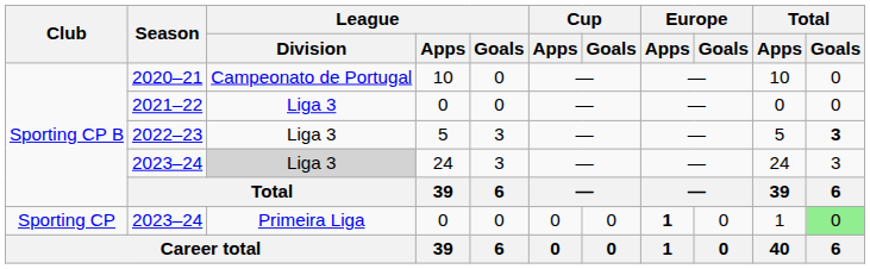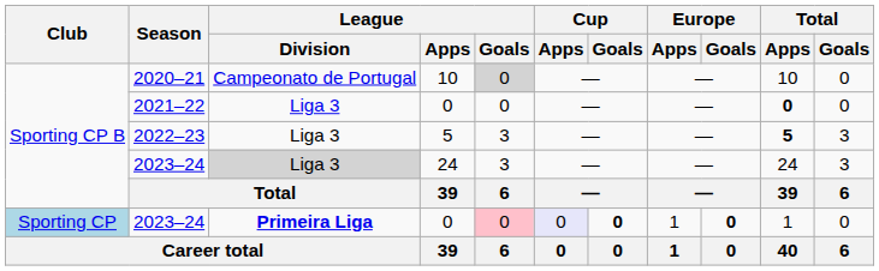2020–21 | League / Goals: no background -> lightgrey background
2021–22 | Total / Apps: normal -> bold
2022–23 | Total / Apps: normal -> bold
2022–23 | Total / Goals: bold -> normal
2023–24 / 0 | Club: no background -> lightblue background
2023–24 / 0 | League / Division: normal -> bold
2023–24 / 0 | League / Goals: no background -> pink background
2023–24 / 0 | Cup / Apps: no background -> lavender background
2023–24 / 0 | Cup / Goals: normal -> bold
2023–24 / 0 | Europe / Apps: bold -> normal
2023–24 / 0 | Europe / Goals: normal -> bold
2023–24 / 0 | Total / Goals: lightgreen background -> no background
